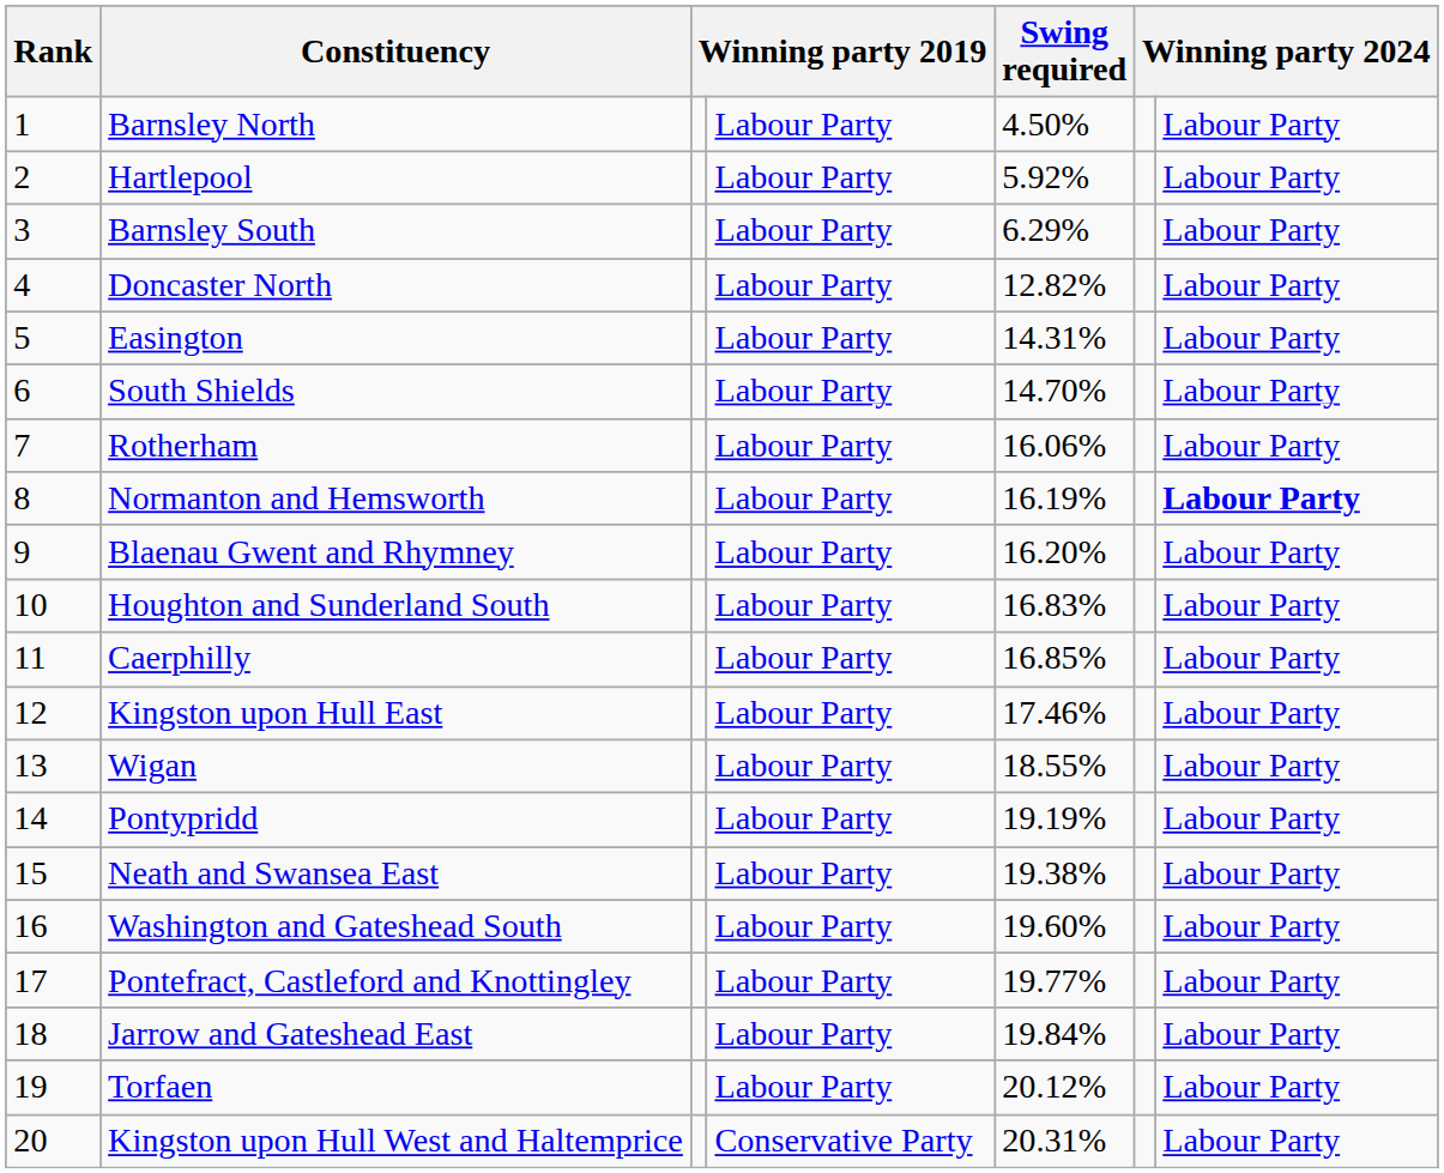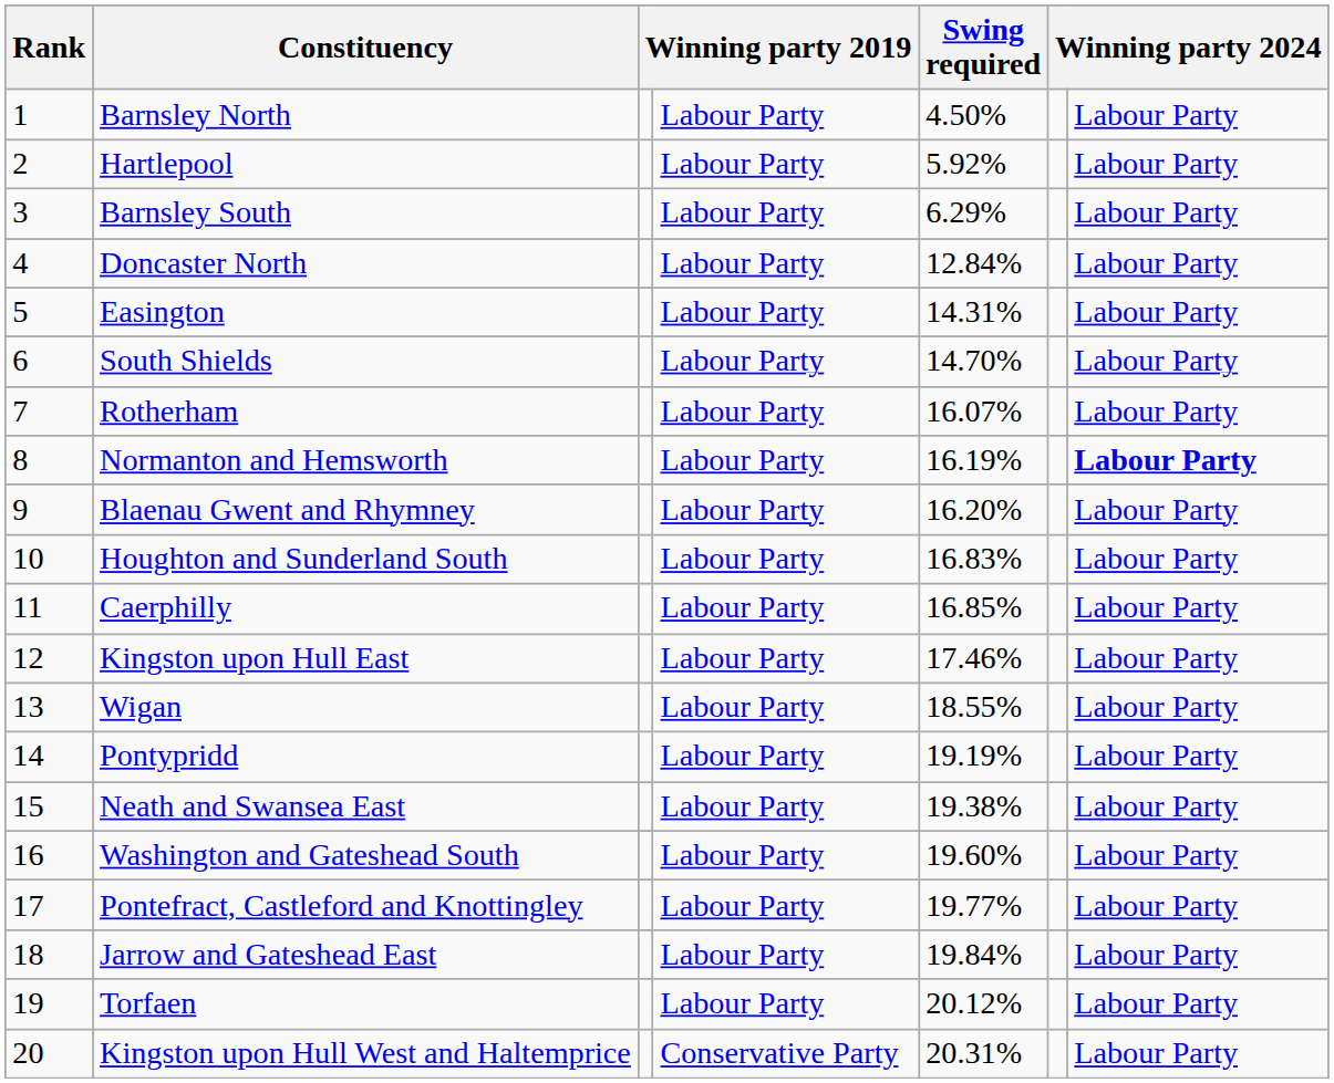Doncaster North | Swing required: 12.82% -> 12.84%
Rotherham | Swing required: 16.06% -> 16.07%
